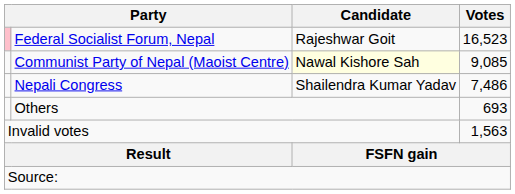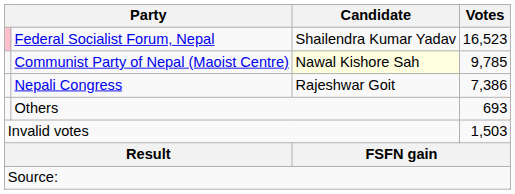Federal Socialist Forum, Nepal | Candidate: Rajeshwar Goit -> Shailendra Kumar Yadav
Communist Party of Nepal (Maoist Centre) | Votes: 9,085 -> 9,785
Nepali Congress | Candidate: Shailendra Kumar Yadav -> Rajeshwar Goit
Nepali Congress | Votes: 7,486 -> 7,386
Invalid votes | Votes: 1,563 -> 1,503
